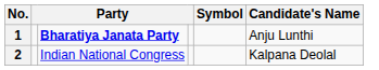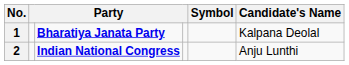1 | Candidate's Name: Anju Lunthi -> Kalpana Deolal
2 | column 3: normal -> bold
2 | Candidate's Name: Kalpana Deolal -> Anju Lunthi
